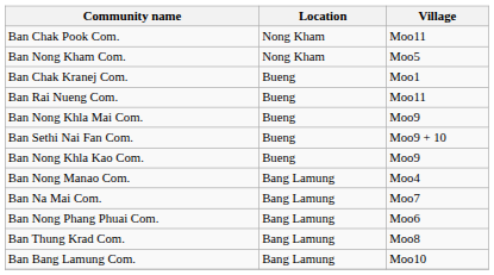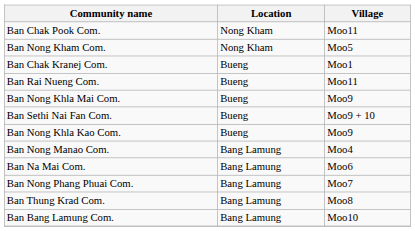Ban Na Mai Com. | Village: Moo7 -> Moo6
Ban Nong Phang Phuai Com. | Village: Moo6 -> Moo7
